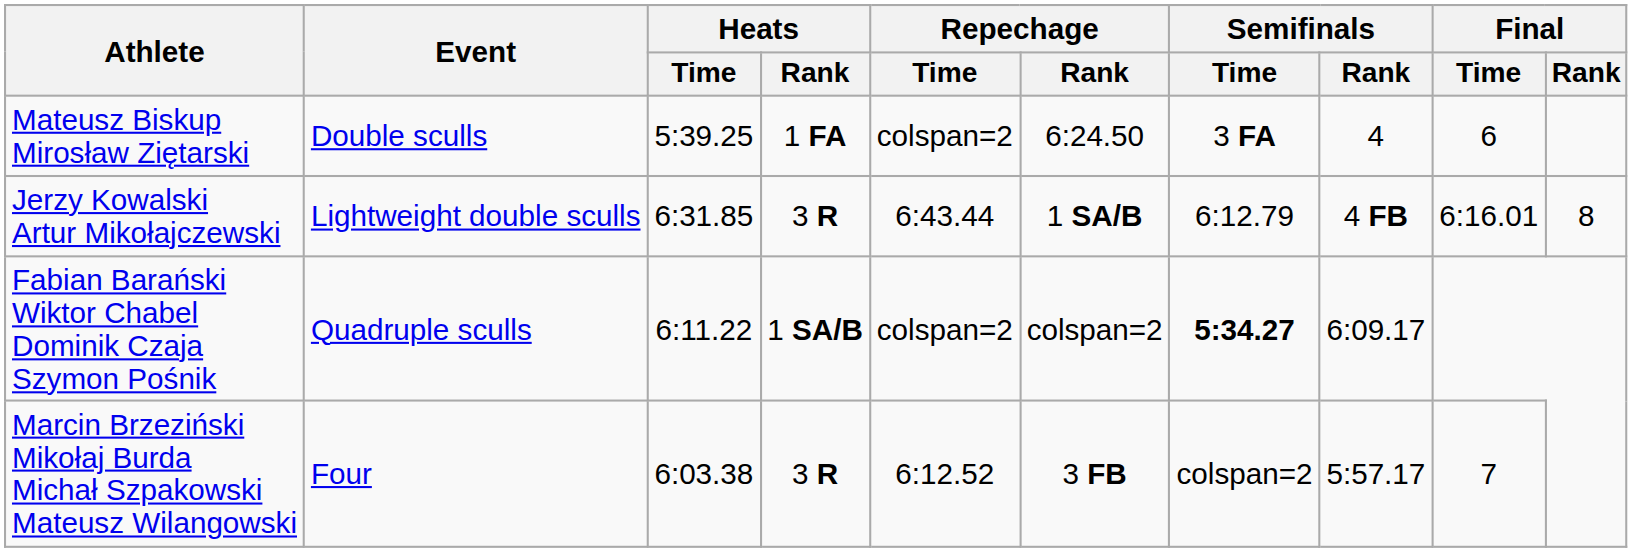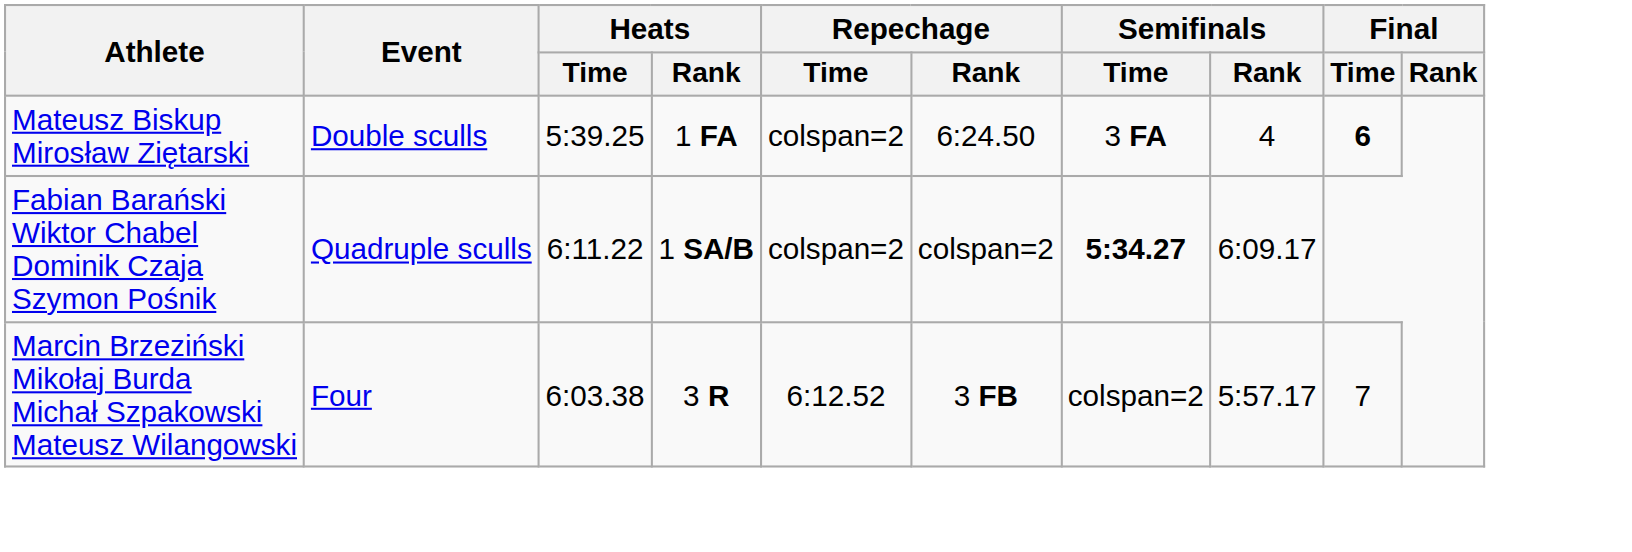Mateusz Biskup Mirosław Ziętarski | Final / Time: normal -> bold
- row: Jerzy Kowalski Artur Mikołajczewski | Lightweight double sculls | 6:31.85 | 3 R | 6:43.44 | 1 SA/B | 6:12.79 | 4 FB | 6:16.01 | 8
